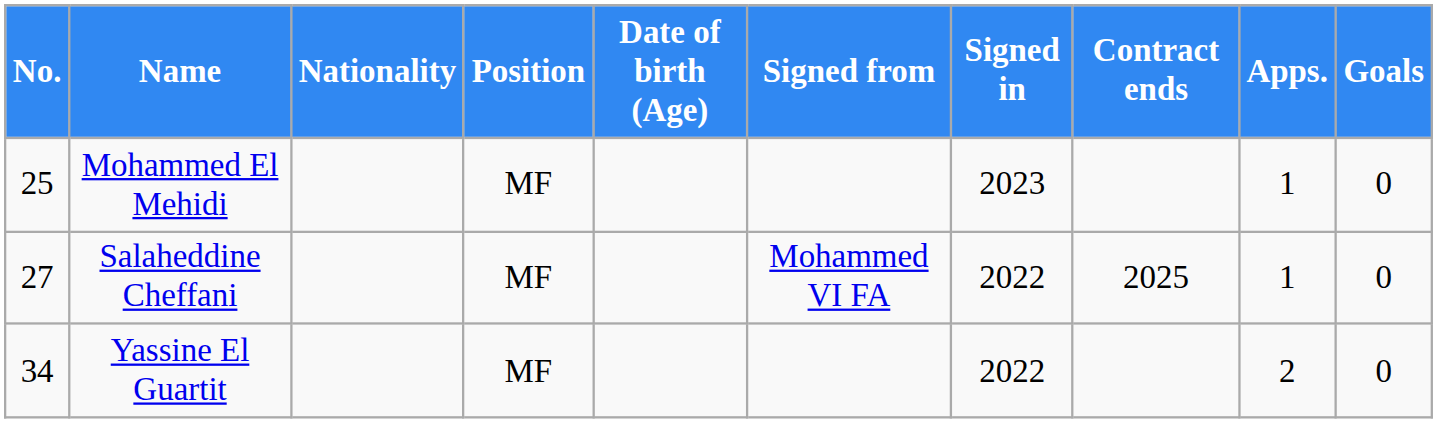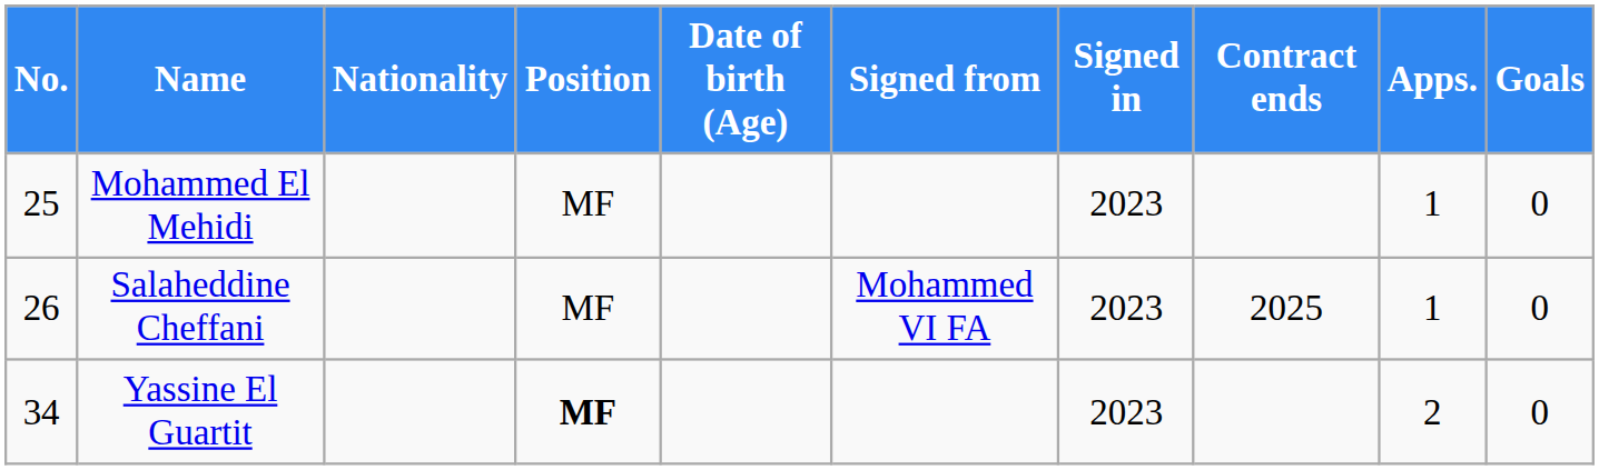Salaheddine Cheffani | No.: 27 -> 26
Salaheddine Cheffani | Signed in: 2022 -> 2023
Yassine El Guartit | Position: normal -> bold
Yassine El Guartit | Signed in: 2022 -> 2023
